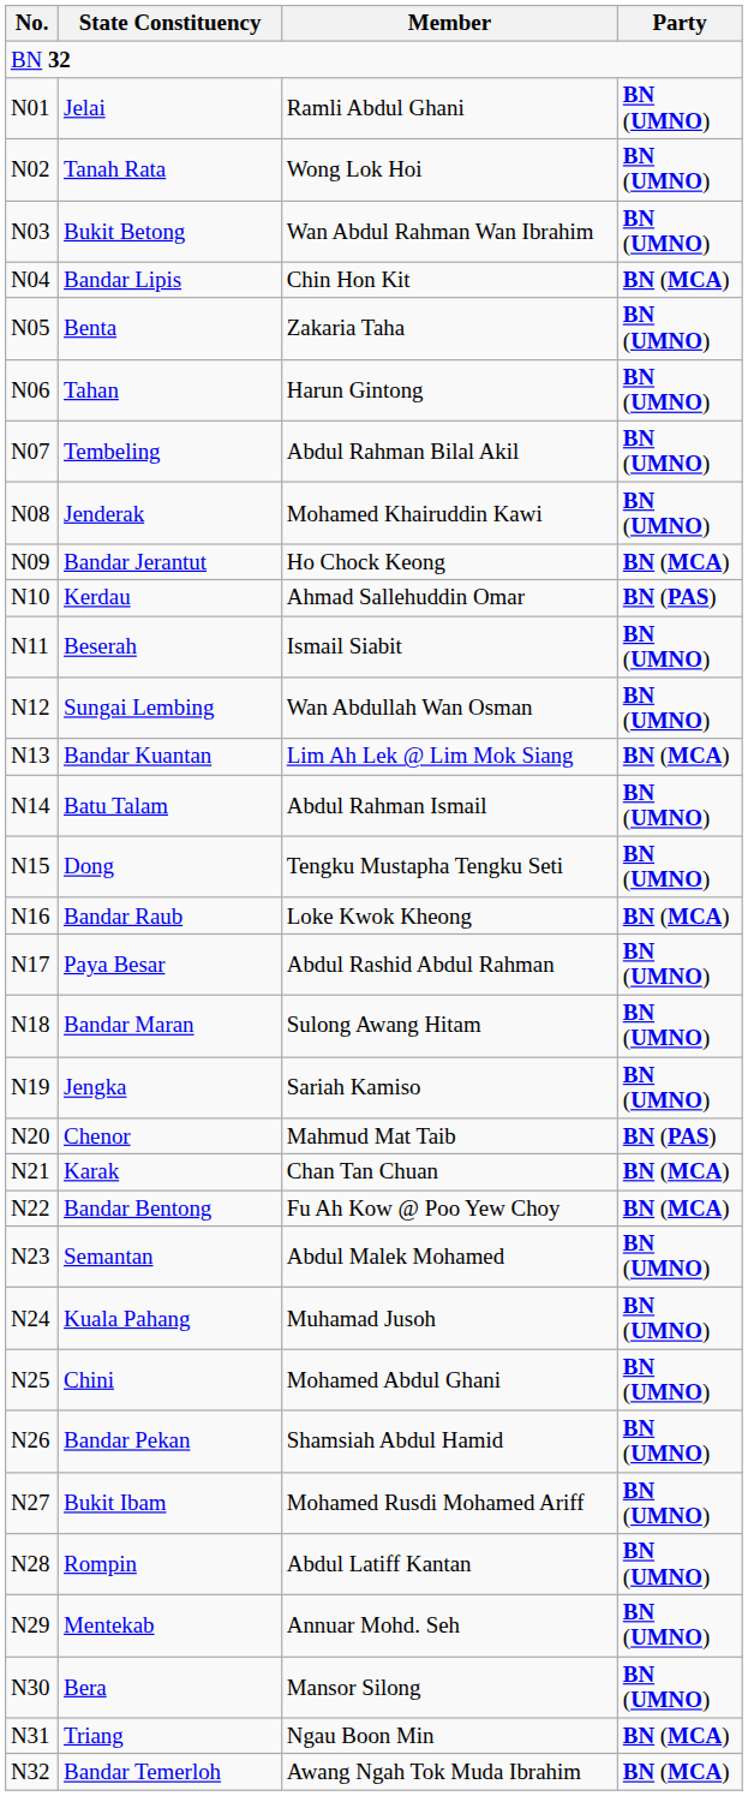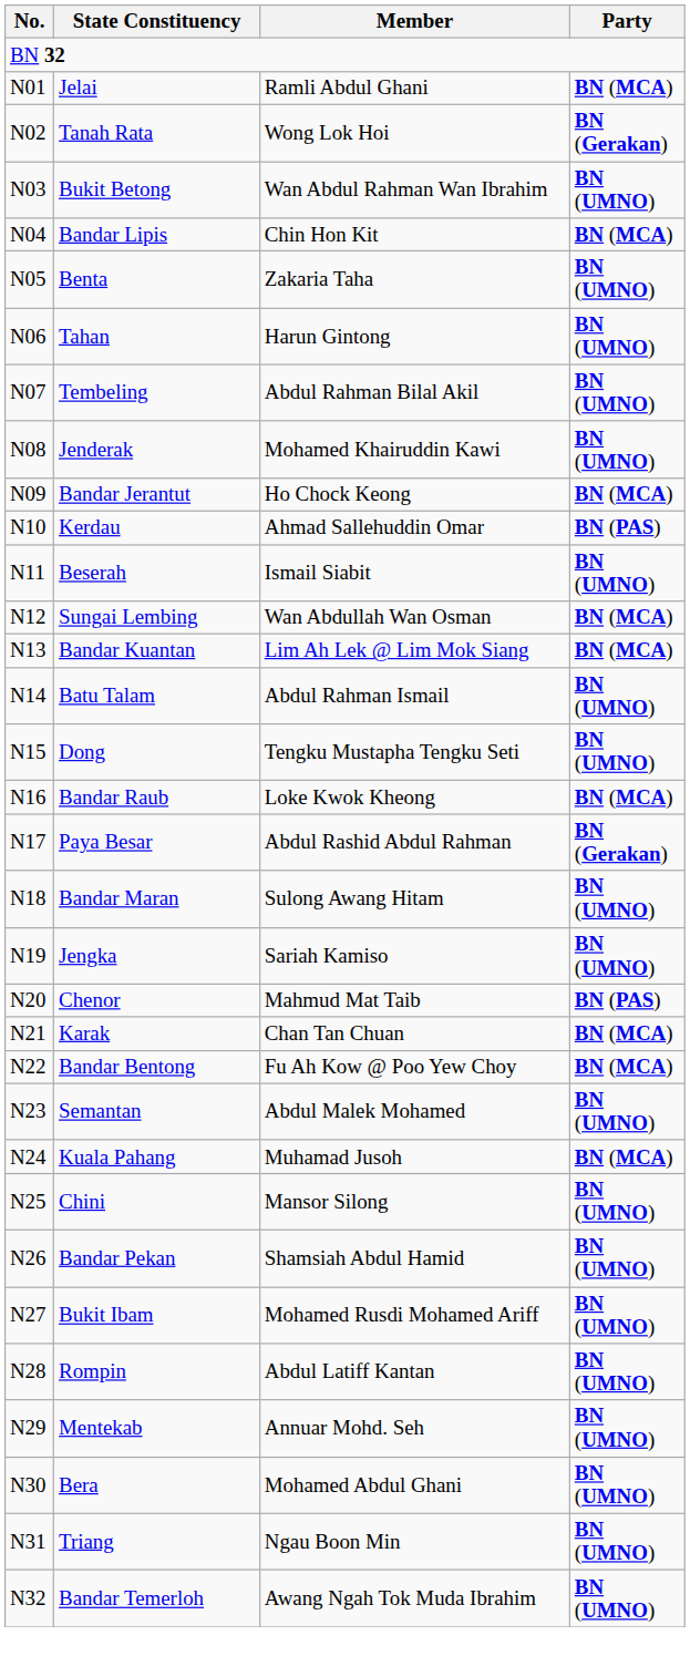Jelai | Party: BN (UMNO) -> BN (MCA)
Tanah Rata | Party: BN (UMNO) -> BN (Gerakan)
Sungai Lembing | Party: BN (UMNO) -> BN (MCA)
Paya Besar | Party: BN (UMNO) -> BN (Gerakan)
Kuala Pahang | Party: BN (UMNO) -> BN (MCA)
Chini | Member: Mohamed Abdul Ghani -> Mansor Silong
Bera | Member: Mansor Silong -> Mohamed Abdul Ghani
Triang | Party: BN (MCA) -> BN (UMNO)
Bandar Temerloh | Party: BN (MCA) -> BN (UMNO)
